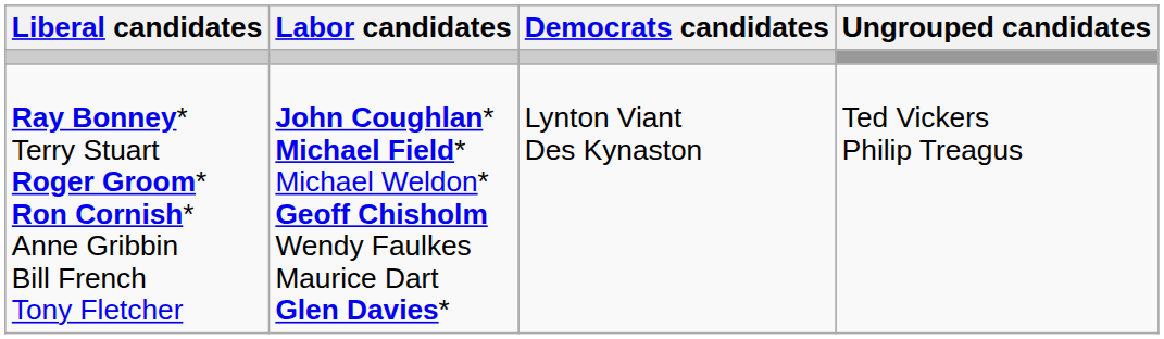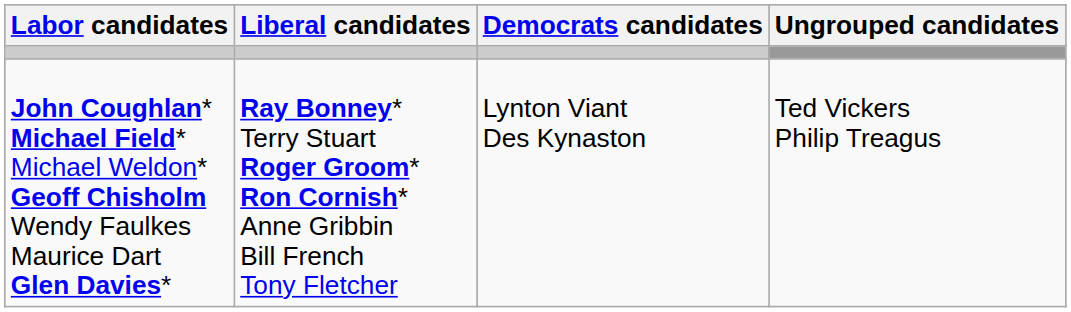columns swapped: Labor candidates <-> Liberal candidates
